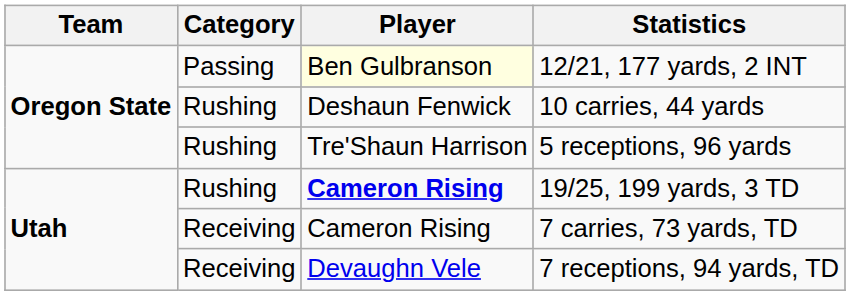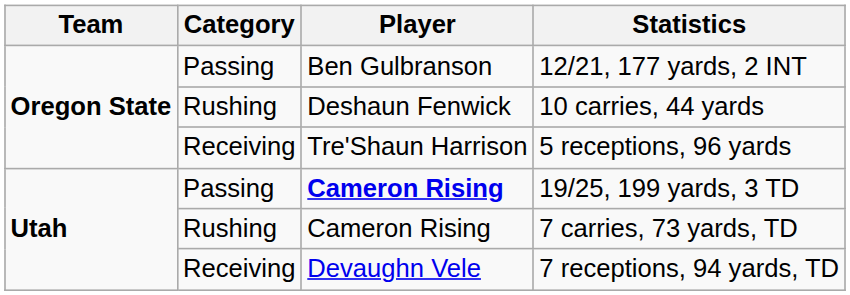12/21, 177 yards, 2 INT | Player: lightyellow background -> no background
5 receptions, 96 yards | Category: Rushing -> Receiving
19/25, 199 yards, 3 TD | Category: Rushing -> Passing
7 carries, 73 yards, TD | Category: Receiving -> Rushing
